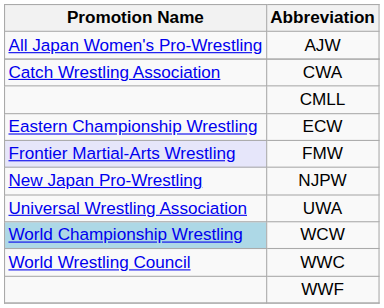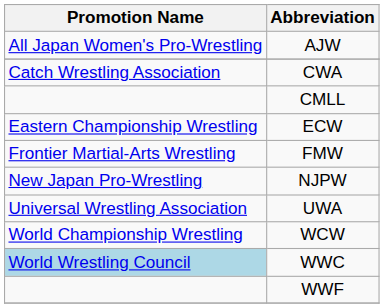FMW | Promotion Name: lavender background -> no background
WCW | Promotion Name: lightblue background -> no background
WWC | Promotion Name: no background -> lightblue background
